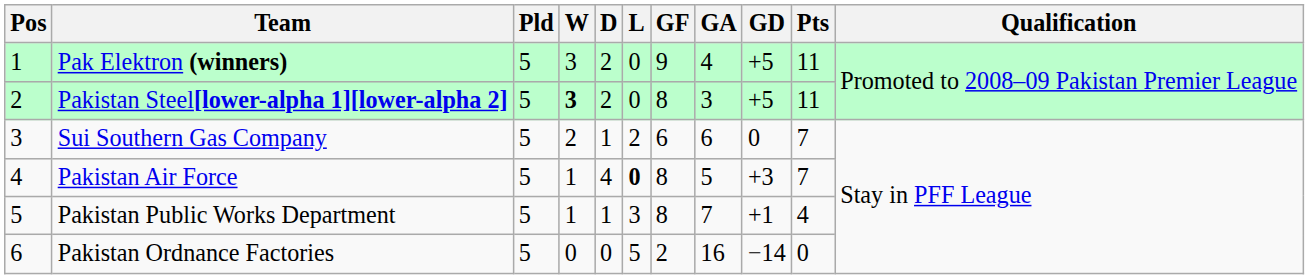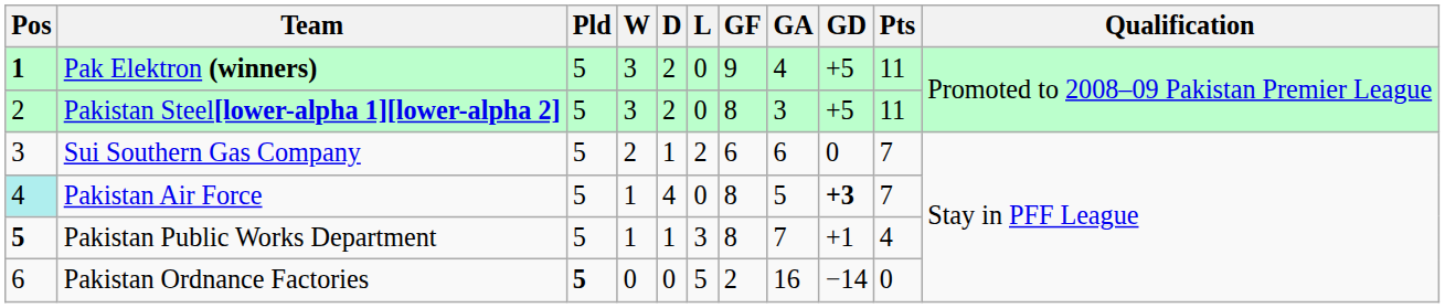Pak Elektron (winners) | Pos: normal -> bold
Pakistan Steel[lower-alpha 1][lower-alpha 2] | W: bold -> normal
Pakistan Air Force | Pos: no background -> paleturquoise background
Pakistan Air Force | L: bold -> normal
Pakistan Air Force | GD: normal -> bold
Pakistan Public Works Department | Pos: normal -> bold
Pakistan Ordnance Factories | Pld: normal -> bold
